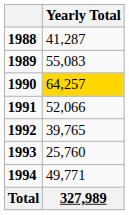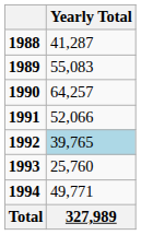1990 | Yearly Total: gold background -> no background
1992 | Yearly Total: no background -> lightblue background
